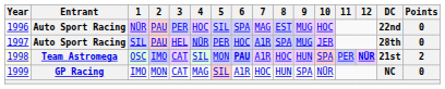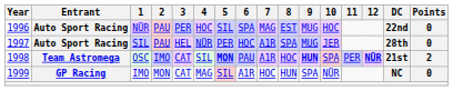OSC | Year: lightyellow background -> no background
OSC | 5: normal -> bold
OSC | 6: bold -> normal
OSC | 9: normal -> bold
